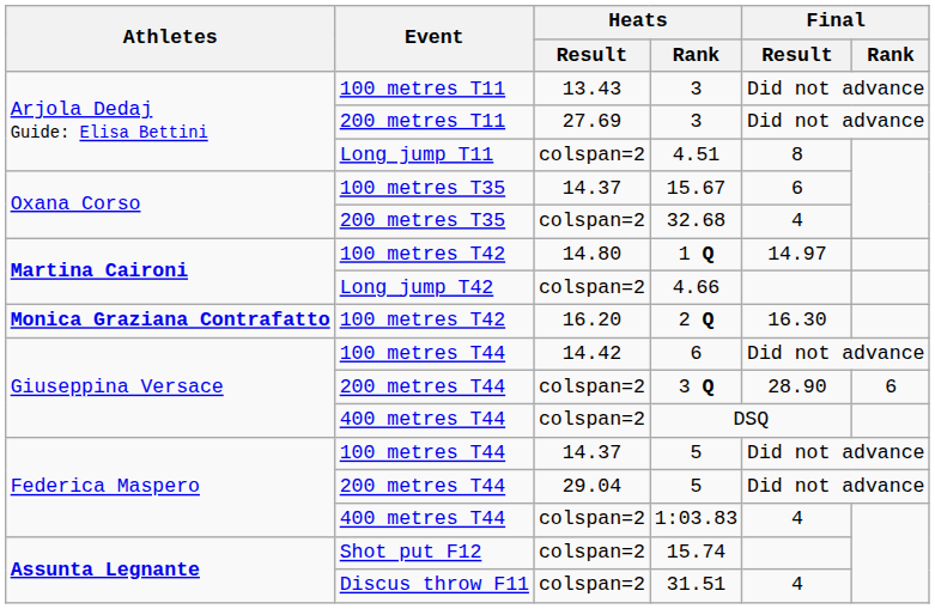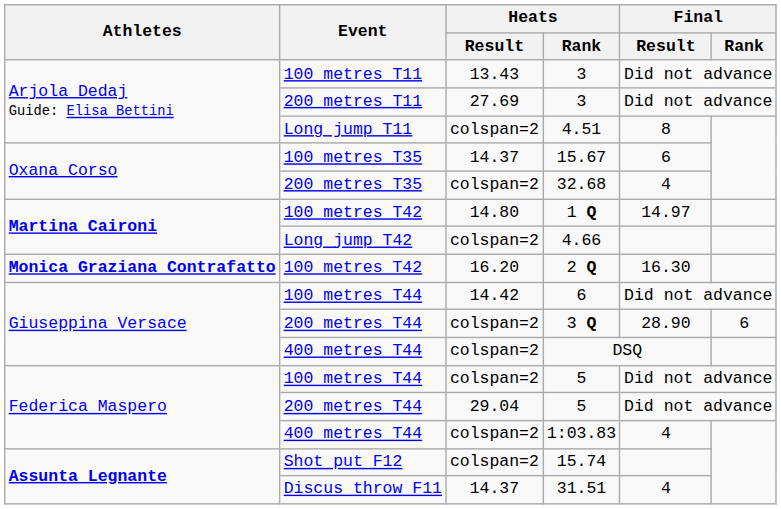100 metres T44 / 5 | Heats / Result: 14.37 -> colspan=2
31.51 | Heats / Result: colspan=2 -> 14.37
